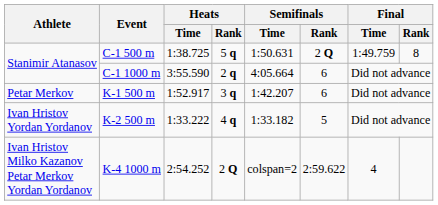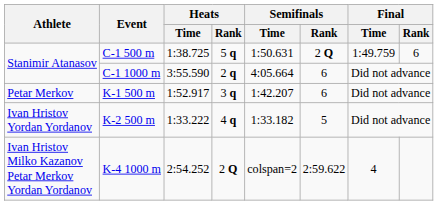C-1 500 m | Final / Rank: 8 -> 6
